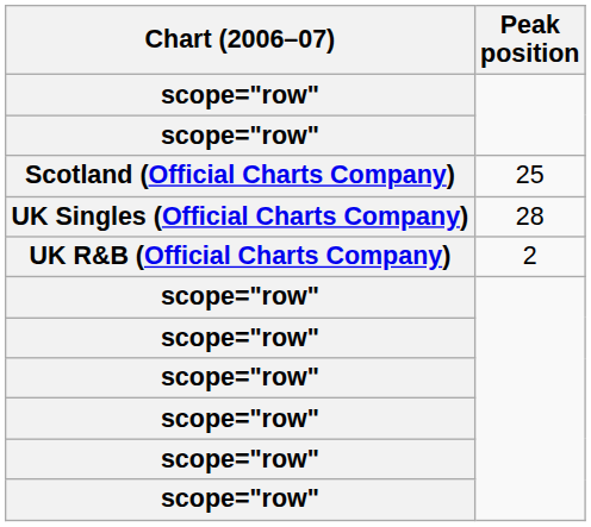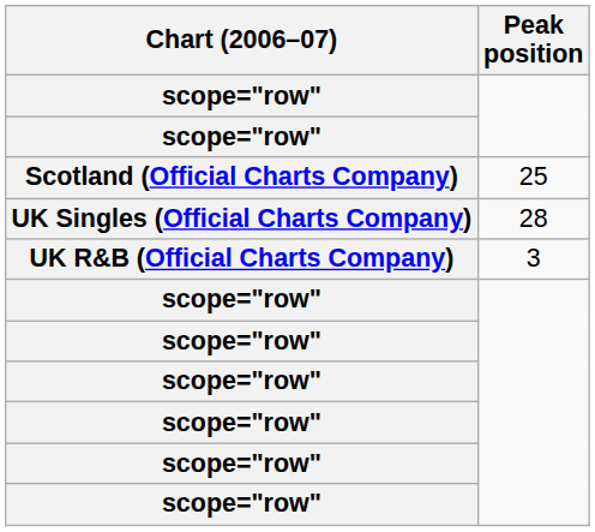UK R&B (Official Charts Company) | Peak position: 2 -> 3
